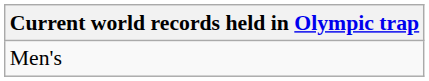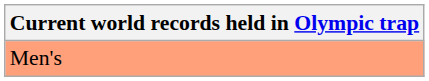Men's | column 1: no background -> lightsalmon background
